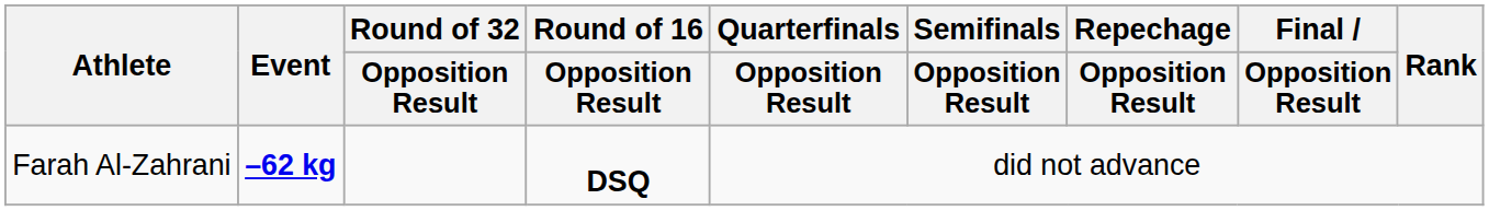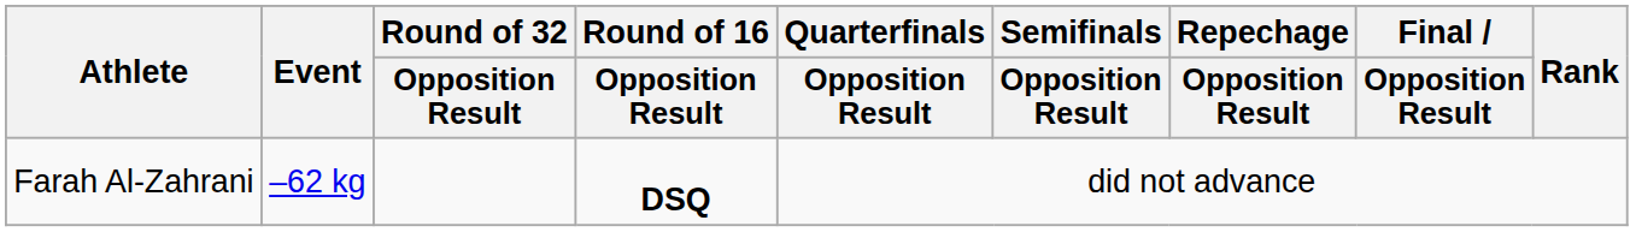Farah Al-Zahrani | Event: bold -> normal
